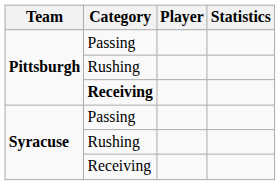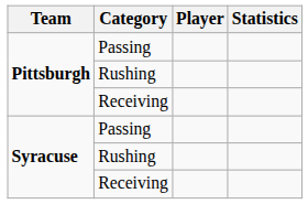Pittsburgh / Receiving | Category: bold -> normal
